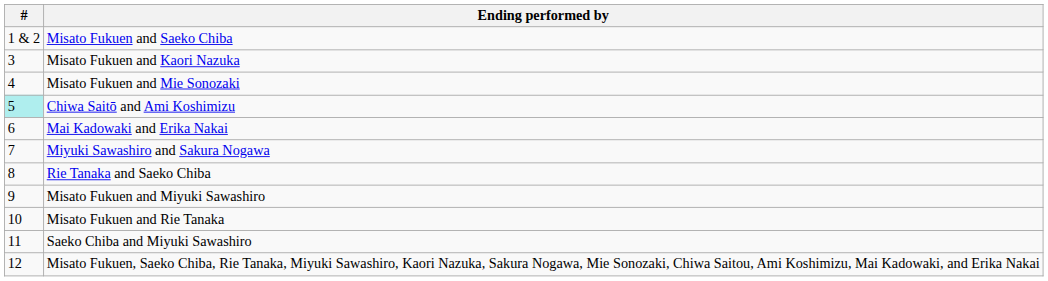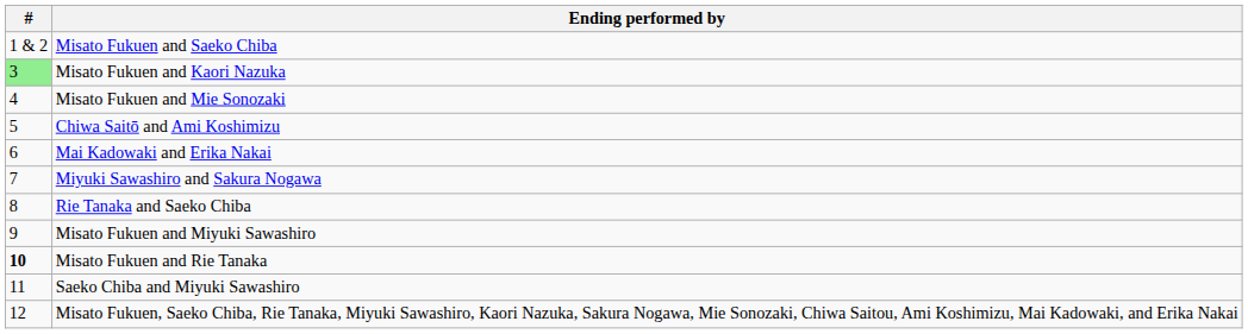Misato Fukuen and Kaori Nazuka | #: no background -> lightgreen background
Chiwa Saitō and Ami Koshimizu | #: paleturquoise background -> no background
Misato Fukuen and Rie Tanaka | #: normal -> bold
